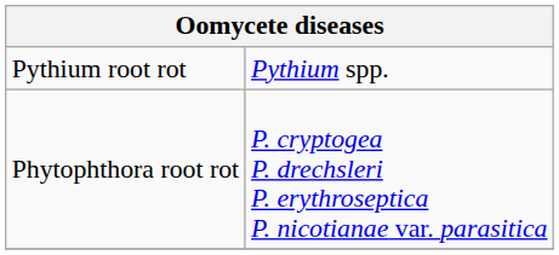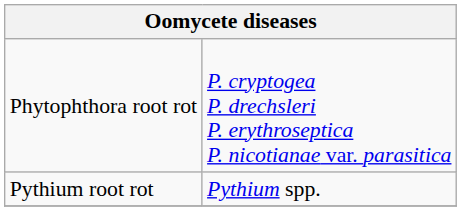rows swapped: Phytophthora root rot <-> Pythium root rot
